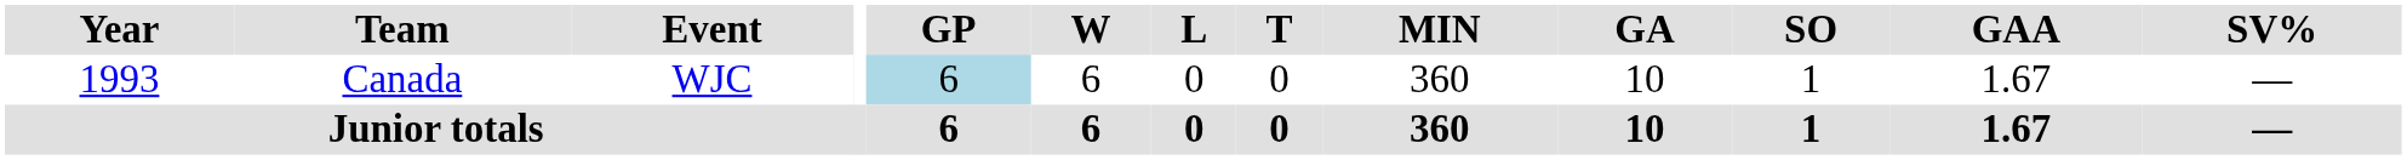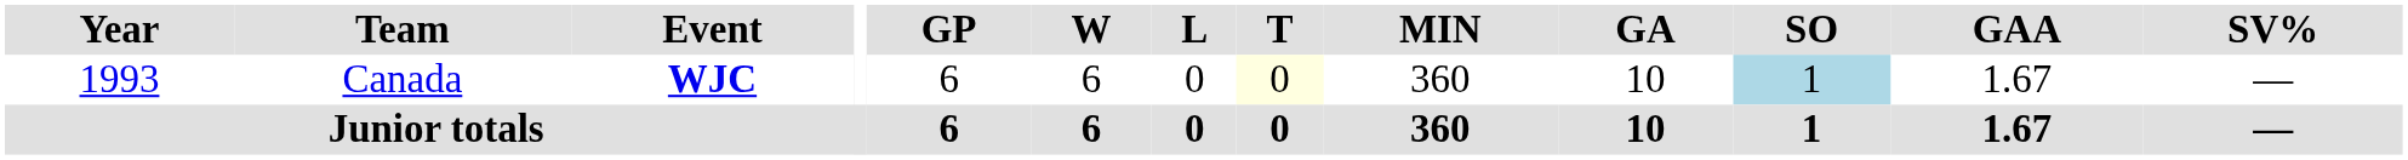Canada | Event: normal -> bold
Canada | GP: lightblue background -> no background
Canada | T: no background -> lightyellow background
Canada | SO: no background -> lightblue background
